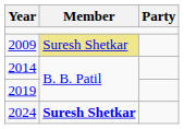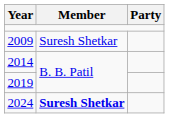2009 | Member: khaki background -> no background
